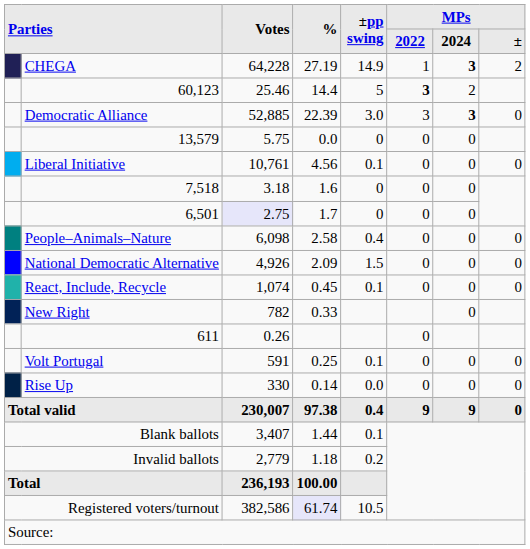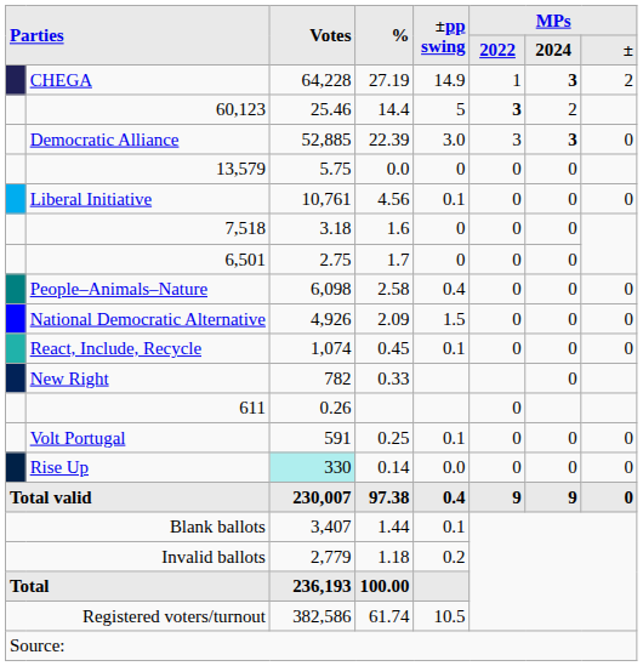6,501 | Votes: lavender background -> no background
Rise Up | Votes: no background -> paleturquoise background
Registered voters/turnout | %: lavender background -> no background
